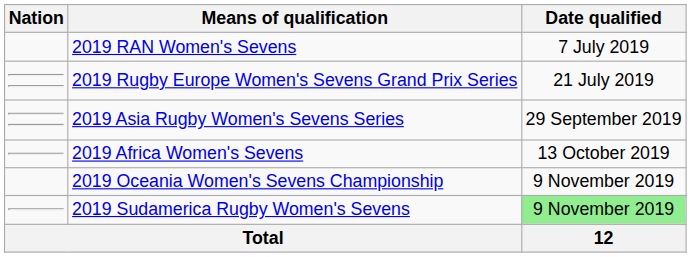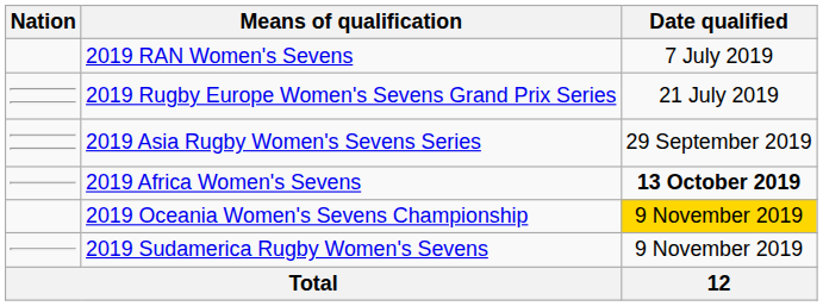2019 Africa Women's Sevens | Date qualified: normal -> bold
2019 Oceania Women's Sevens Championship | Date qualified: no background -> gold background
2019 Sudamerica Rugby Women's Sevens | Date qualified: lightgreen background -> no background
